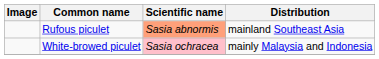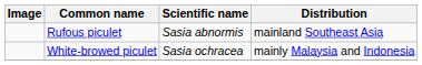Rufous piculet | Scientific name: lightsalmon background -> no background
White-browed piculet | Scientific name: pink background -> no background
